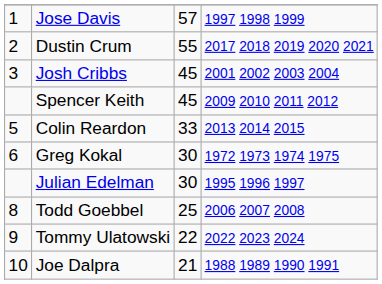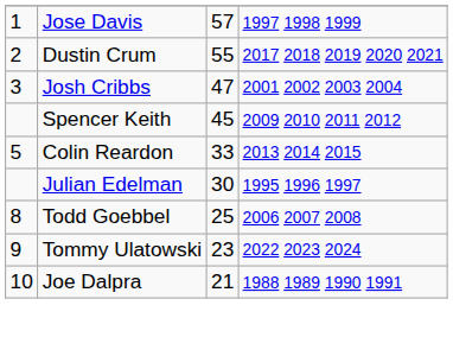Josh Cribbs | column 3: 45 -> 47
- row: 6 | Greg Kokal | 30 | 1972 1973 1974 1975
Tommy Ulatowski | column 3: 22 -> 23
